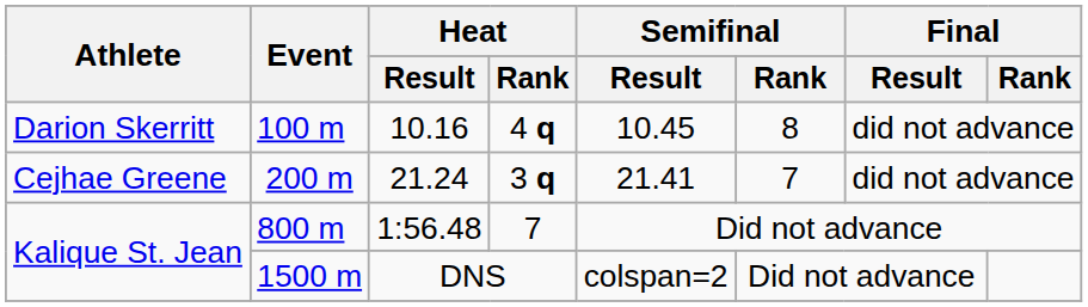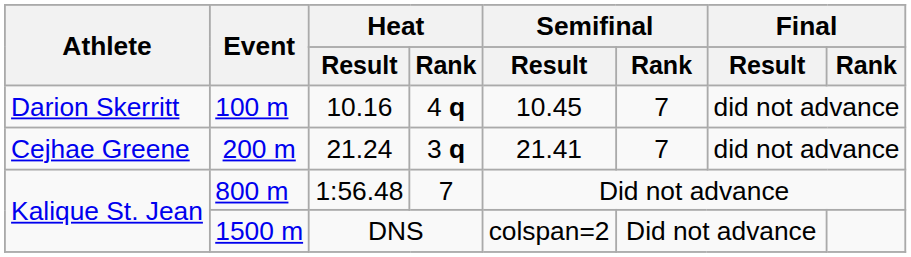100 m | Semifinal / Rank: 8 -> 7
